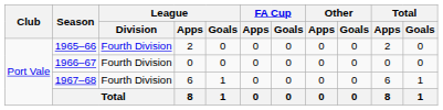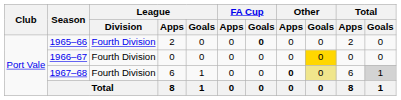1965–66 | FA Cup / Goals: normal -> bold
1966–67 | Other / Goals: no background -> gold background
1967–68 | Other / Apps: normal -> bold
1967–68 | Other / Goals: no background -> khaki background
1967–68 | Total / Goals: no background -> lightgrey background
